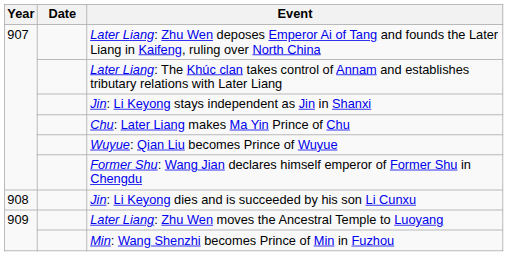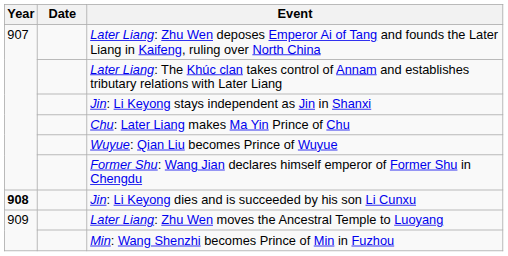Jin: Li Keyong dies and is succeeded by his son Li Cunxu | Year: normal -> bold
